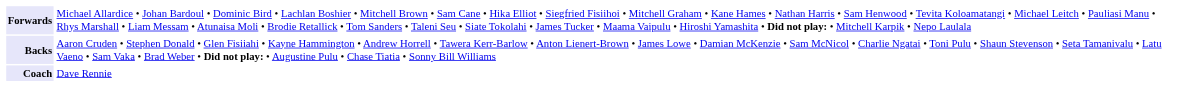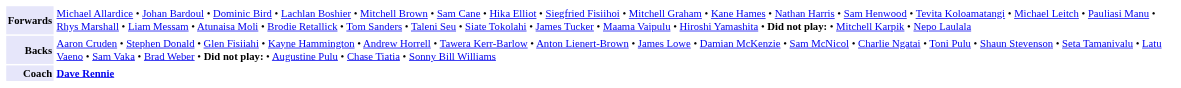Coach | column 2: normal -> bold
